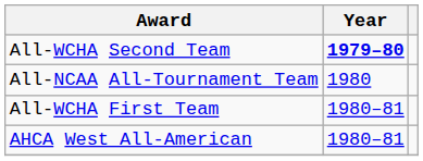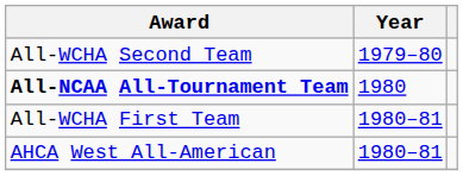row 2 | Year: bold -> normal
row 3 | Award: normal -> bold
